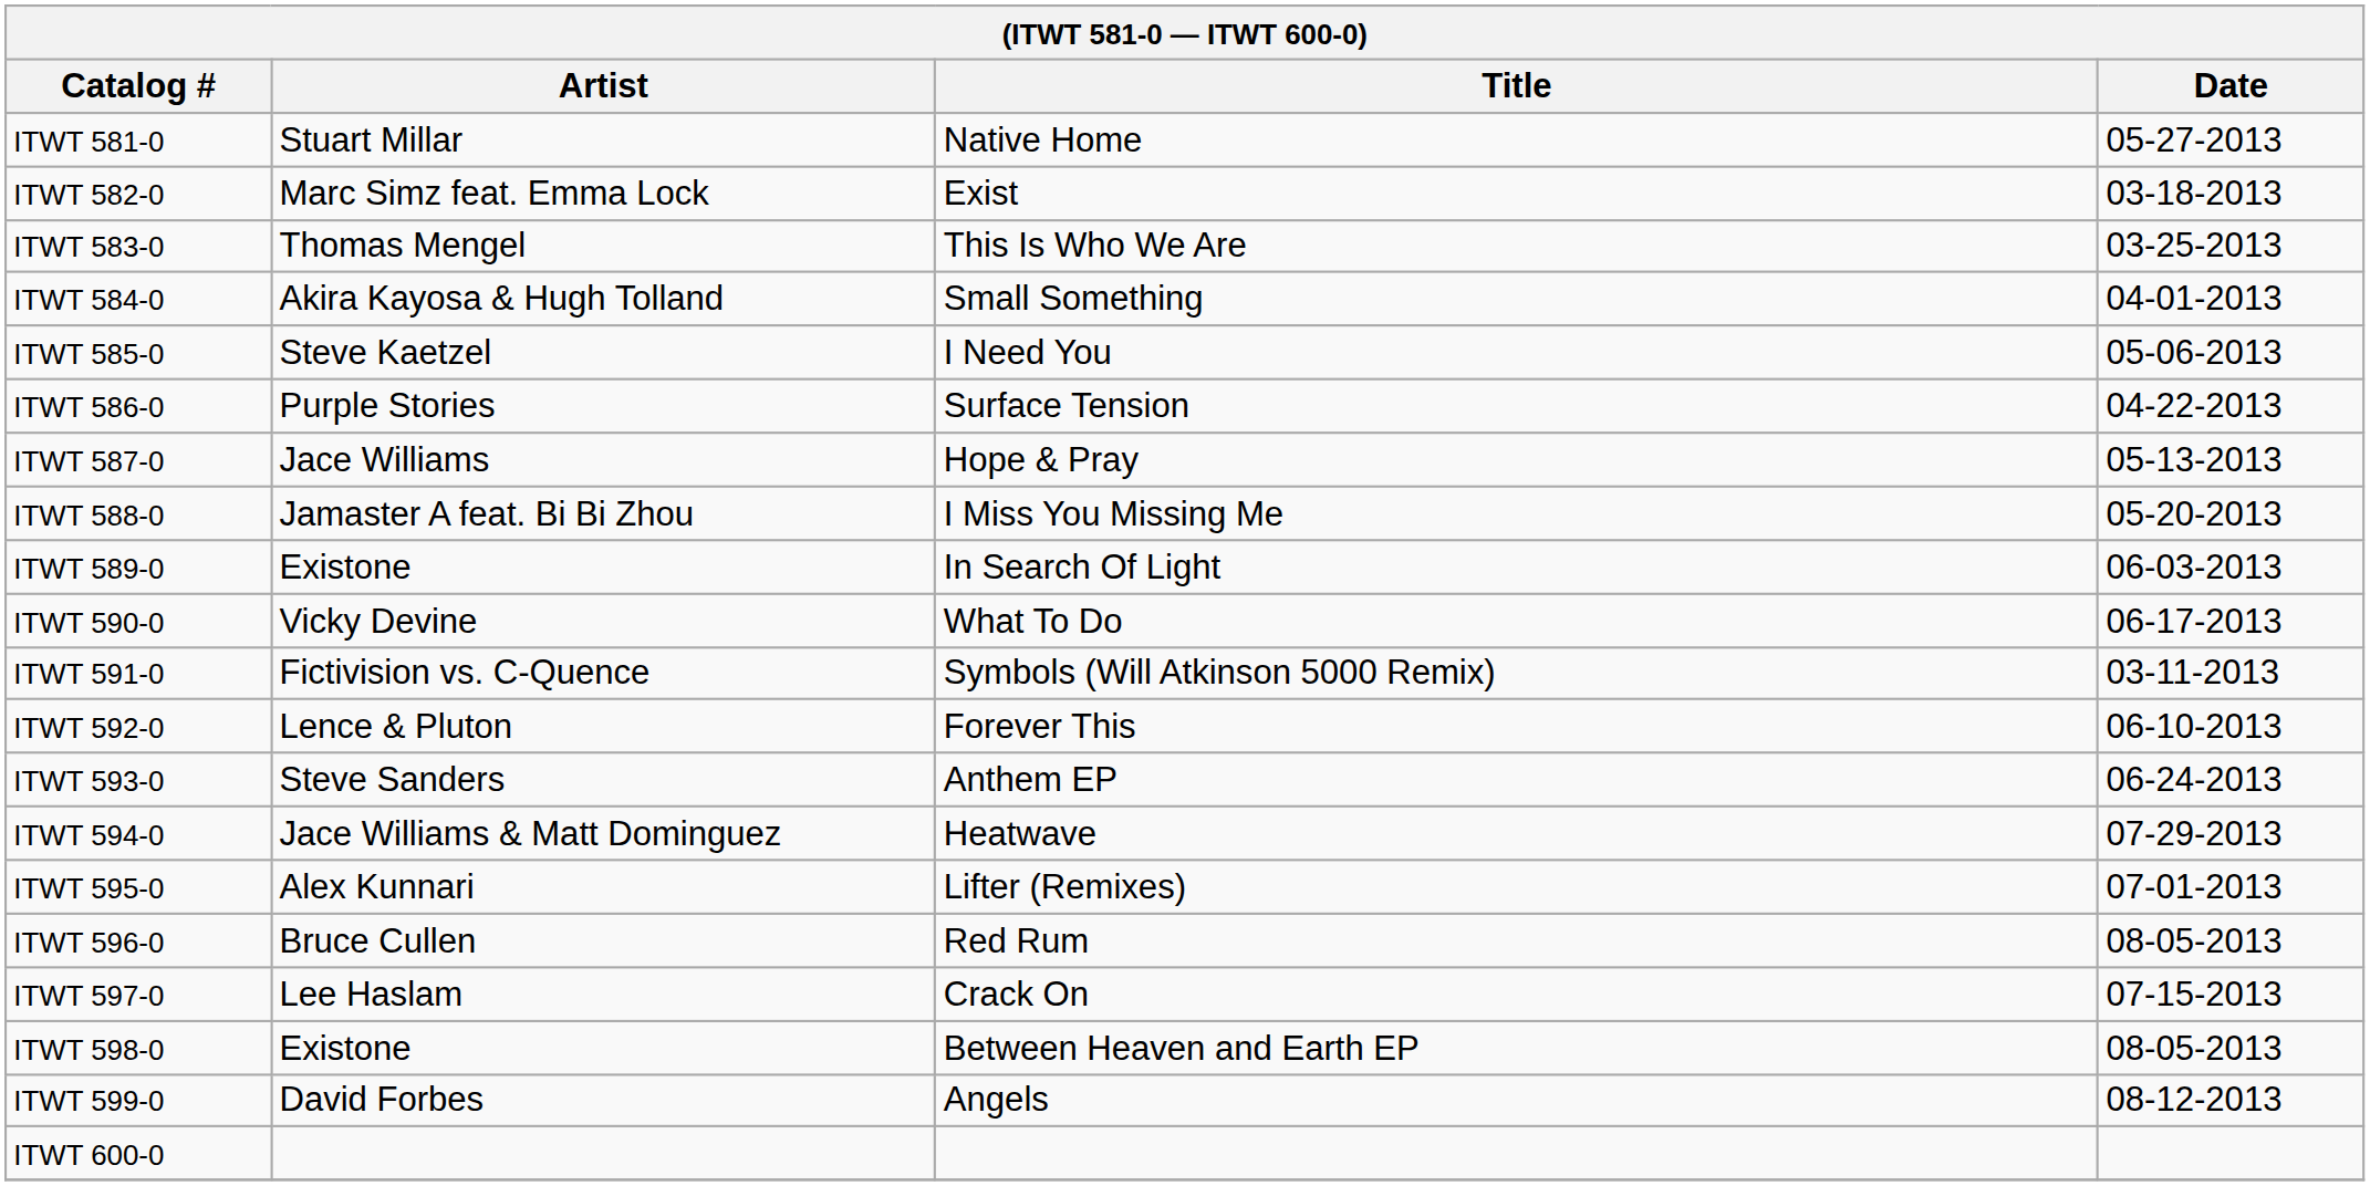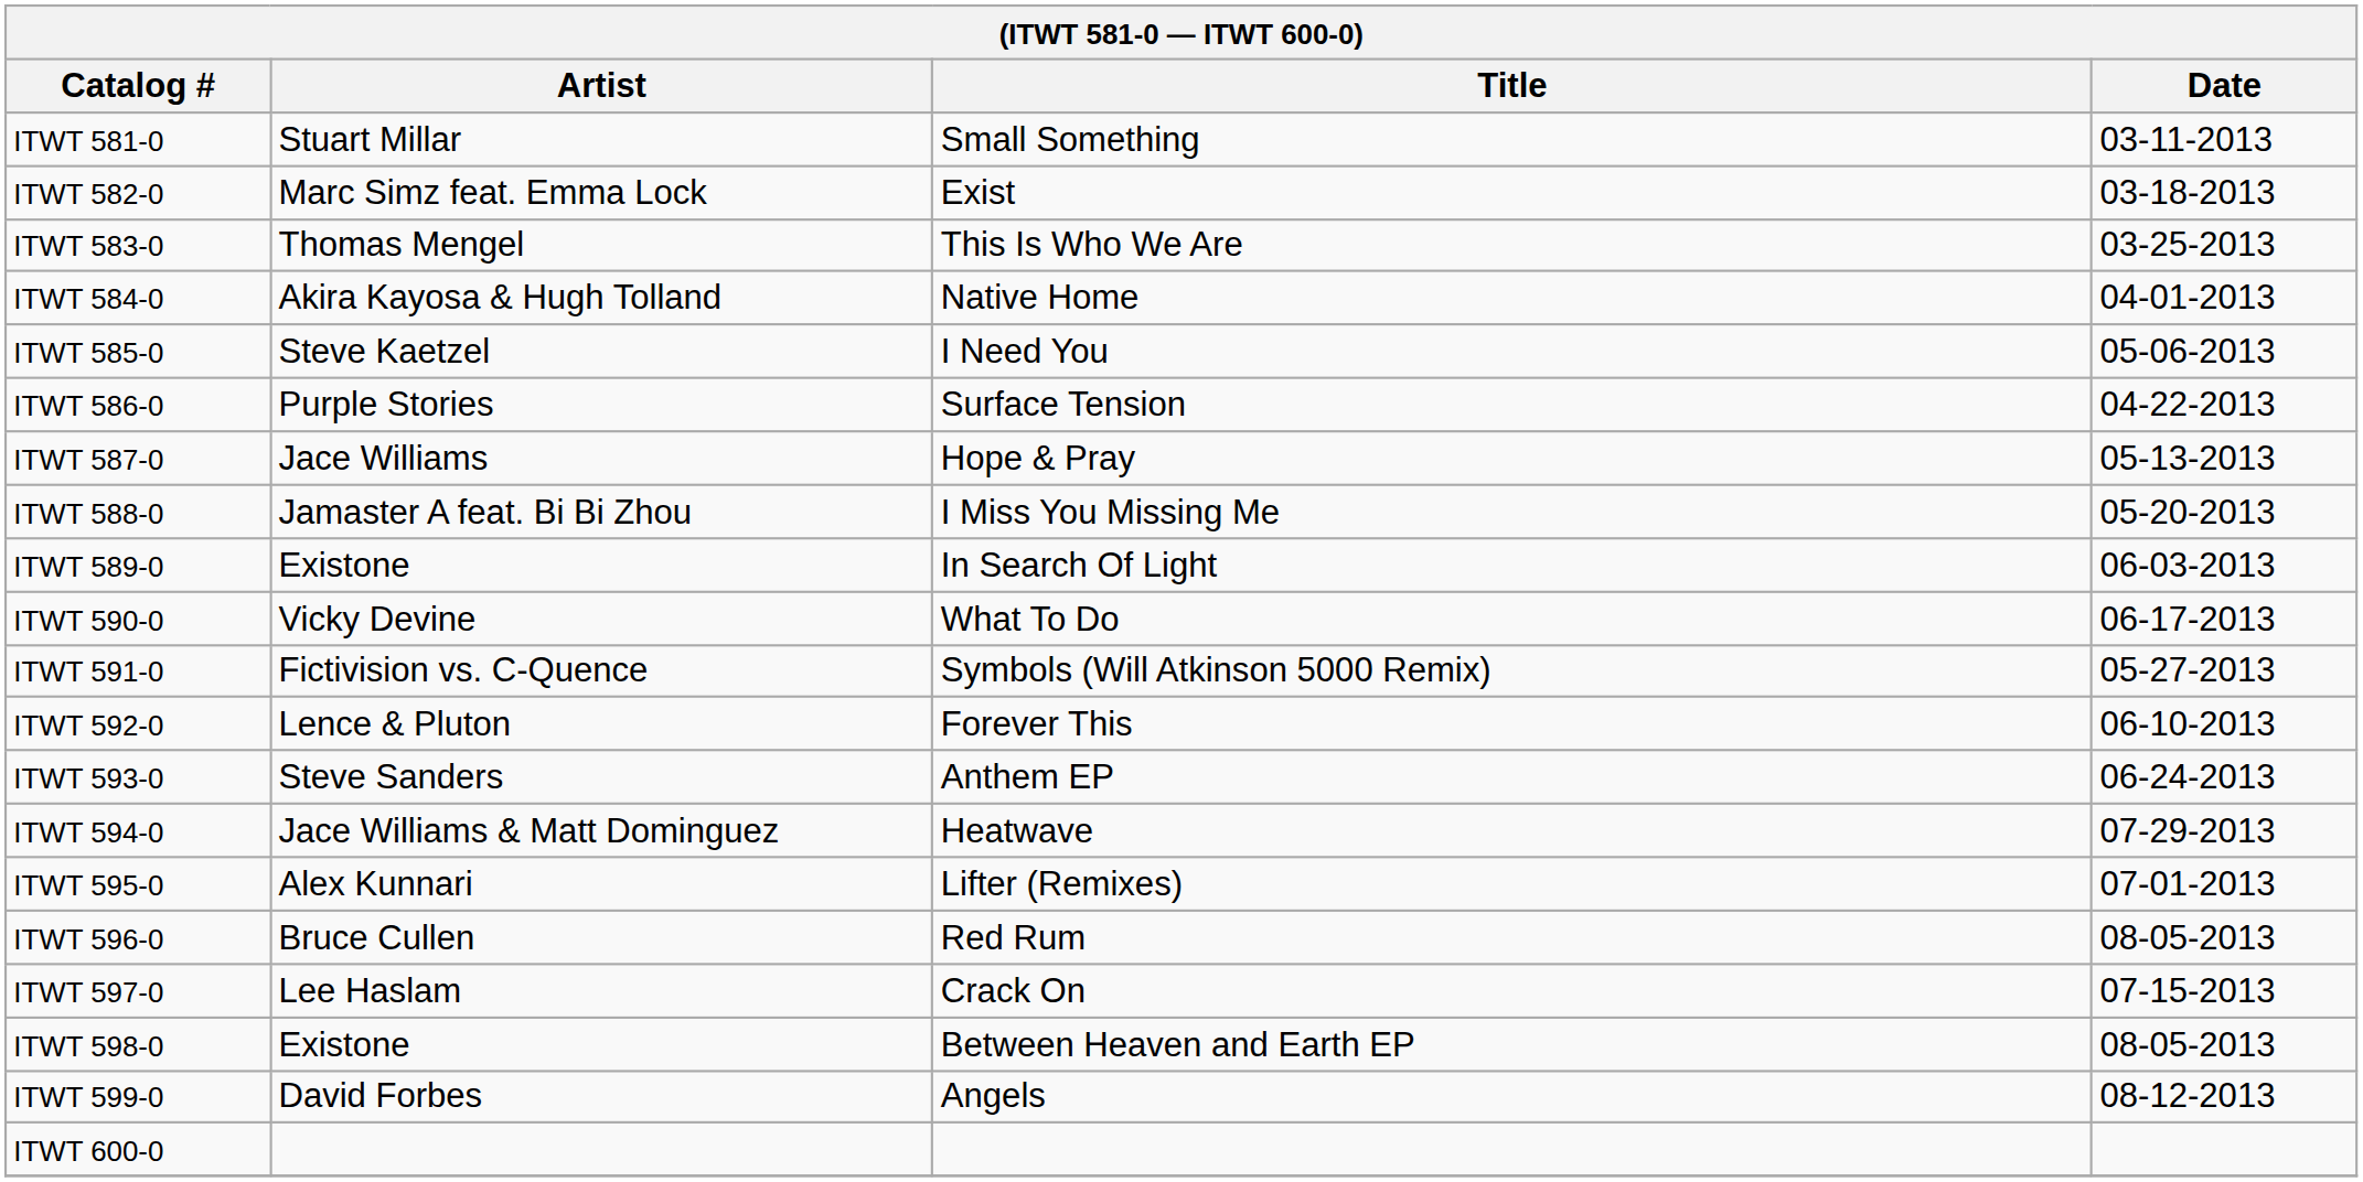ITWT 581-0 | Title: Native Home -> Small Something
ITWT 581-0 | Date: 05-27-2013 -> 03-11-2013
ITWT 584-0 | Title: Small Something -> Native Home
ITWT 591-0 | Date: 03-11-2013 -> 05-27-2013
